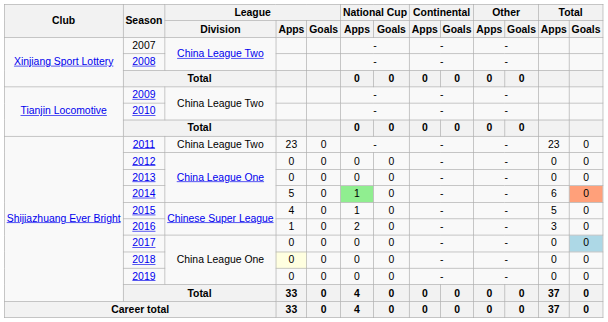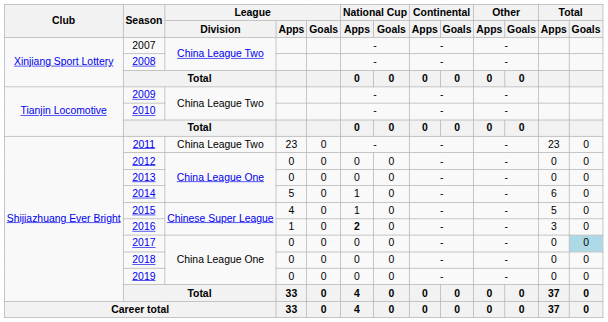2014 | National Cup / Apps: lightgreen background -> no background
2014 | Total / Goals: lightsalmon background -> no background
2016 | National Cup / Apps: normal -> bold
2018 | League / Apps: lightyellow background -> no background
